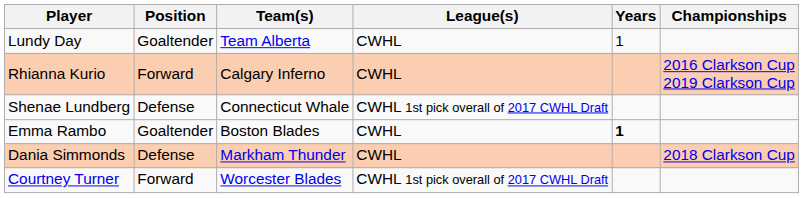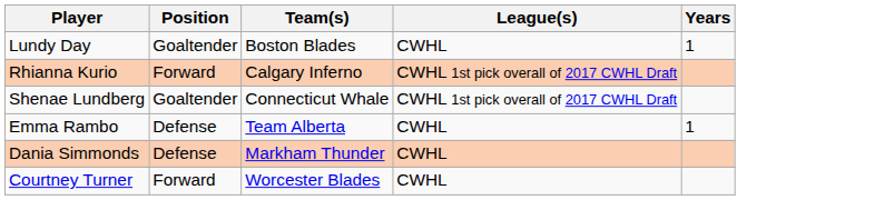- column: Championships | 2016 Clarkson Cup 2019 Clarkson Cup | 2018 Clarkson Cup
Lundy Day | Team(s): Team Alberta -> Boston Blades
Rhianna Kurio | League(s): CWHL -> CWHL 1st pick overall of 2017 CWHL Draft
Shenae Lundberg | Position: Defense -> Goaltender
Emma Rambo | Position: Goaltender -> Defense
Emma Rambo | Team(s): Boston Blades -> Team Alberta
Emma Rambo | Years: bold -> normal
Courtney Turner | League(s): CWHL 1st pick overall of 2017 CWHL Draft -> CWHL
